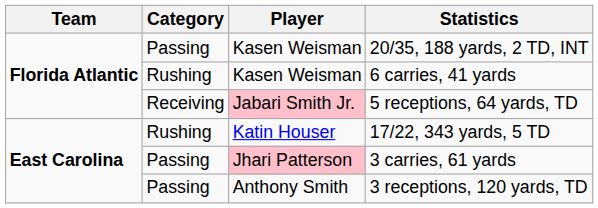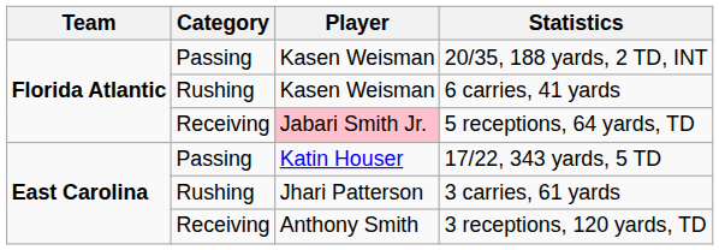17/22, 343 yards, 5 TD | Category: Rushing -> Passing
3 carries, 61 yards | Category: Passing -> Rushing
3 carries, 61 yards | Player: pink background -> no background
3 receptions, 120 yards, TD | Category: Passing -> Receiving
